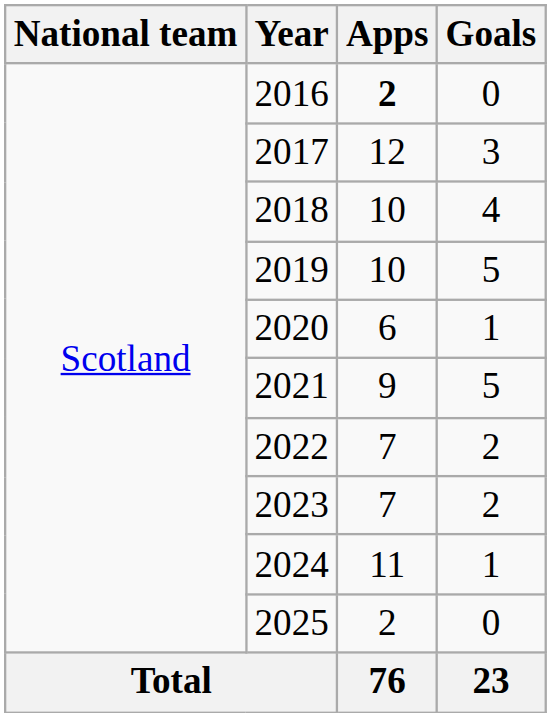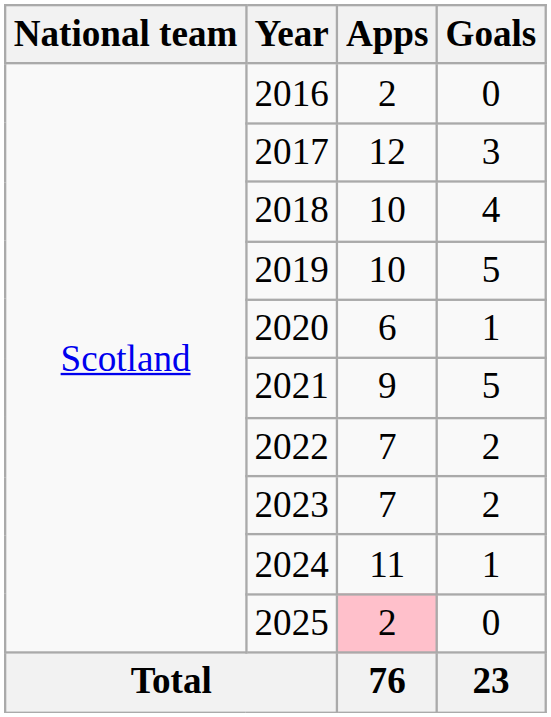2016 | Apps: bold -> normal
2025 | Apps: no background -> pink background
